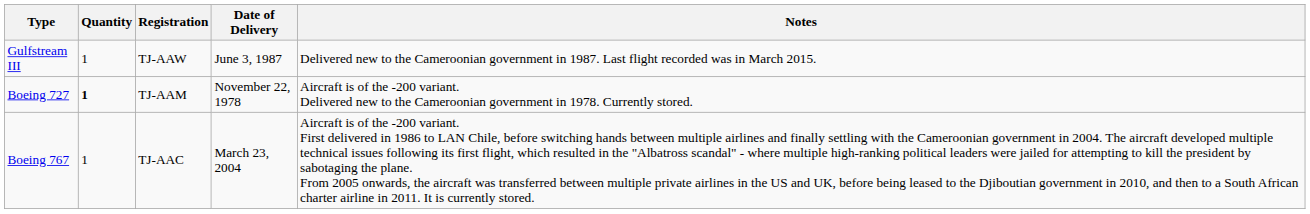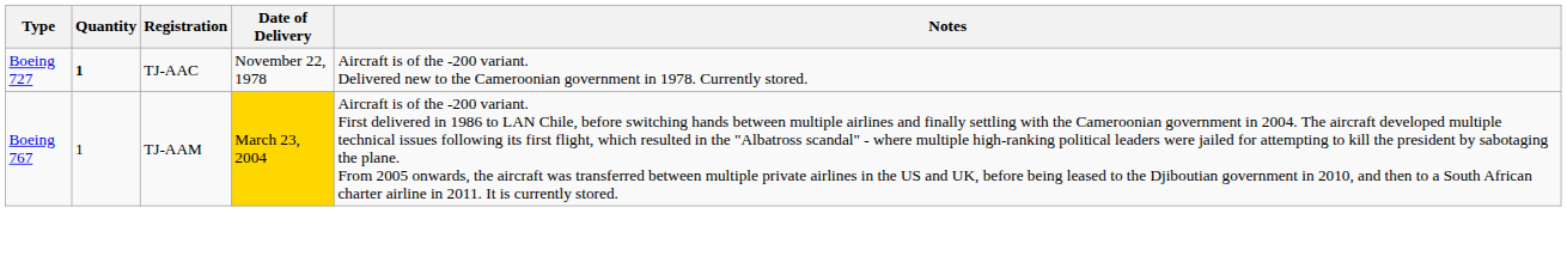- row: Gulfstream III | 1 | TJ-AAW | June 3, 1987 | Delivered new to the Cameroonian government in 1987. Last flight recorded was in March 2015.
Boeing 727 | Registration: TJ-AAM -> TJ-AAC
Boeing 767 | Registration: TJ-AAC -> TJ-AAM
Boeing 767 | Date of Delivery: no background -> gold background
